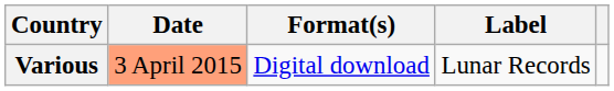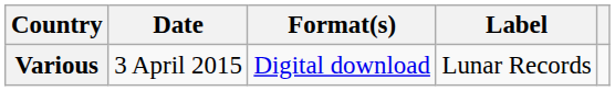Various | Date: lightsalmon background -> no background
